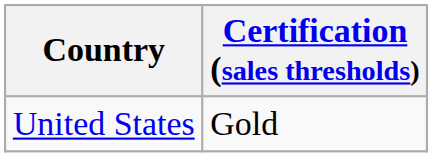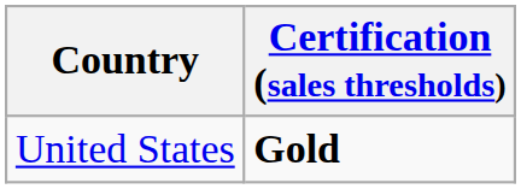United States | Certification (sales thresholds): normal -> bold
